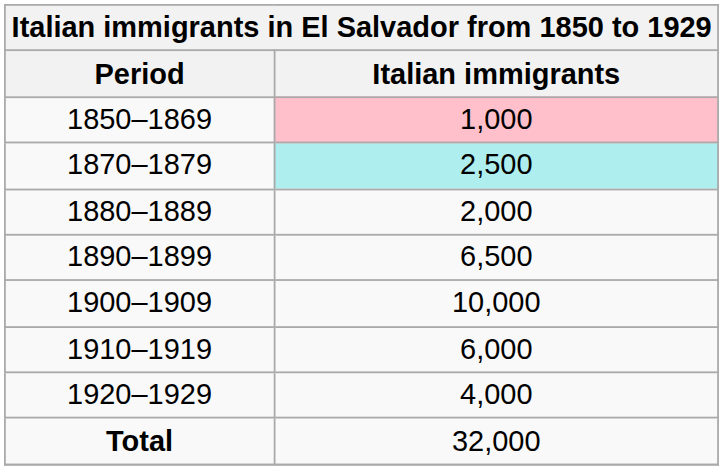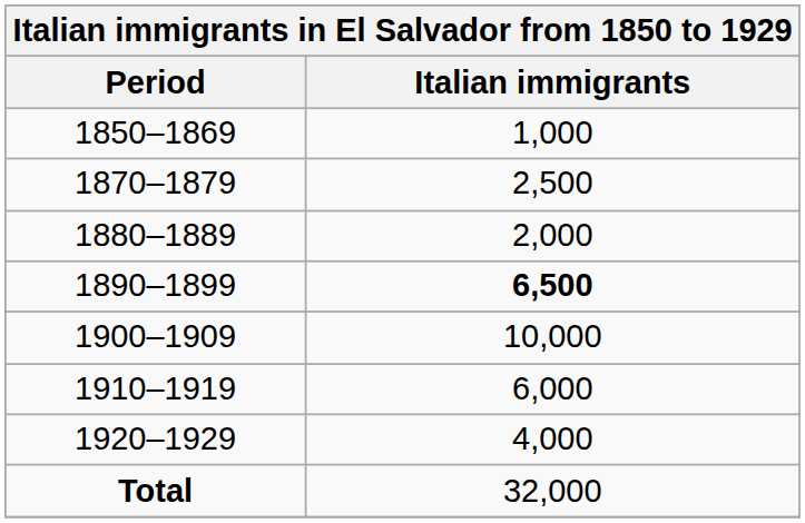1850–1869 | Italian immigrants: pink background -> no background
1870–1879 | Italian immigrants: paleturquoise background -> no background
1890–1899 | Italian immigrants: normal -> bold
